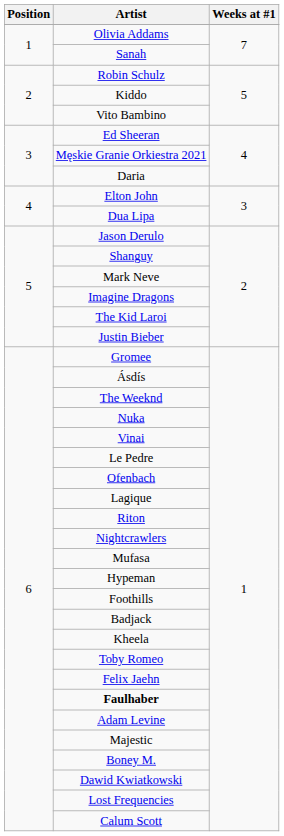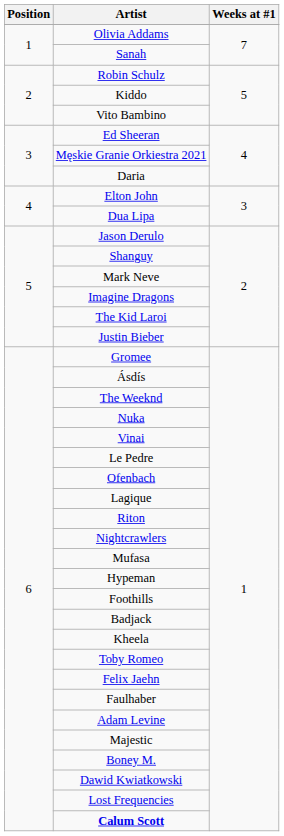Faulhaber | Artist: bold -> normal
Calum Scott | Artist: normal -> bold
